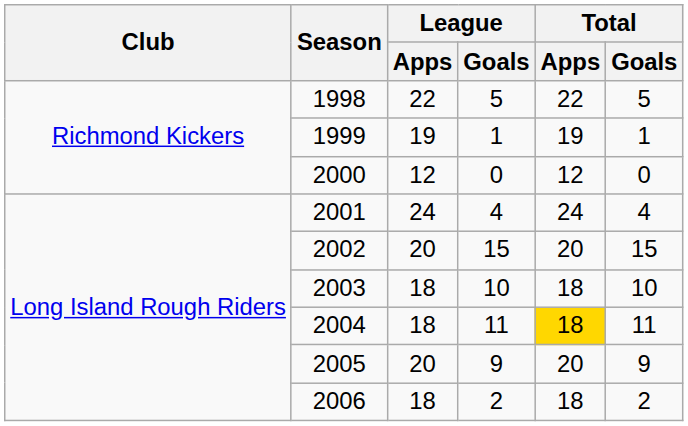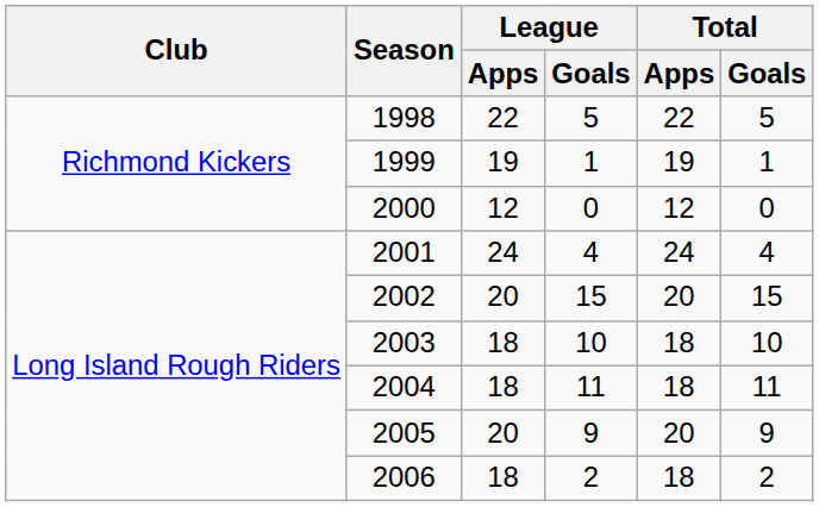2004 | Total / Apps: gold background -> no background
